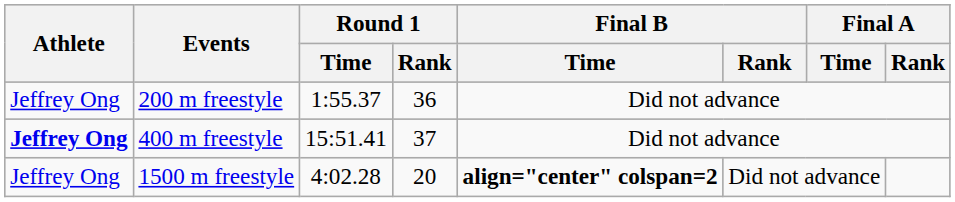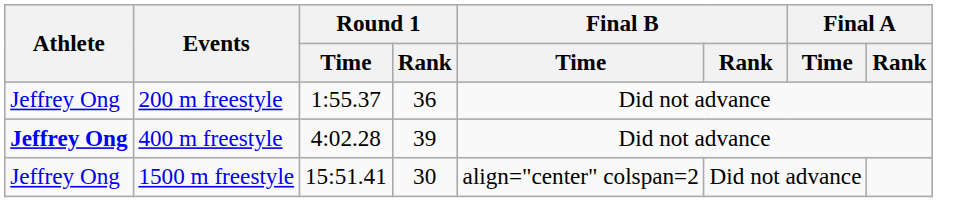400 m freestyle | Round 1 / Time: 15:51.41 -> 4:02.28
400 m freestyle | Round 1 / Rank: 37 -> 39
1500 m freestyle | Round 1 / Time: 4:02.28 -> 15:51.41
1500 m freestyle | Round 1 / Rank: 20 -> 30
1500 m freestyle | Final B / Time: bold -> normal
